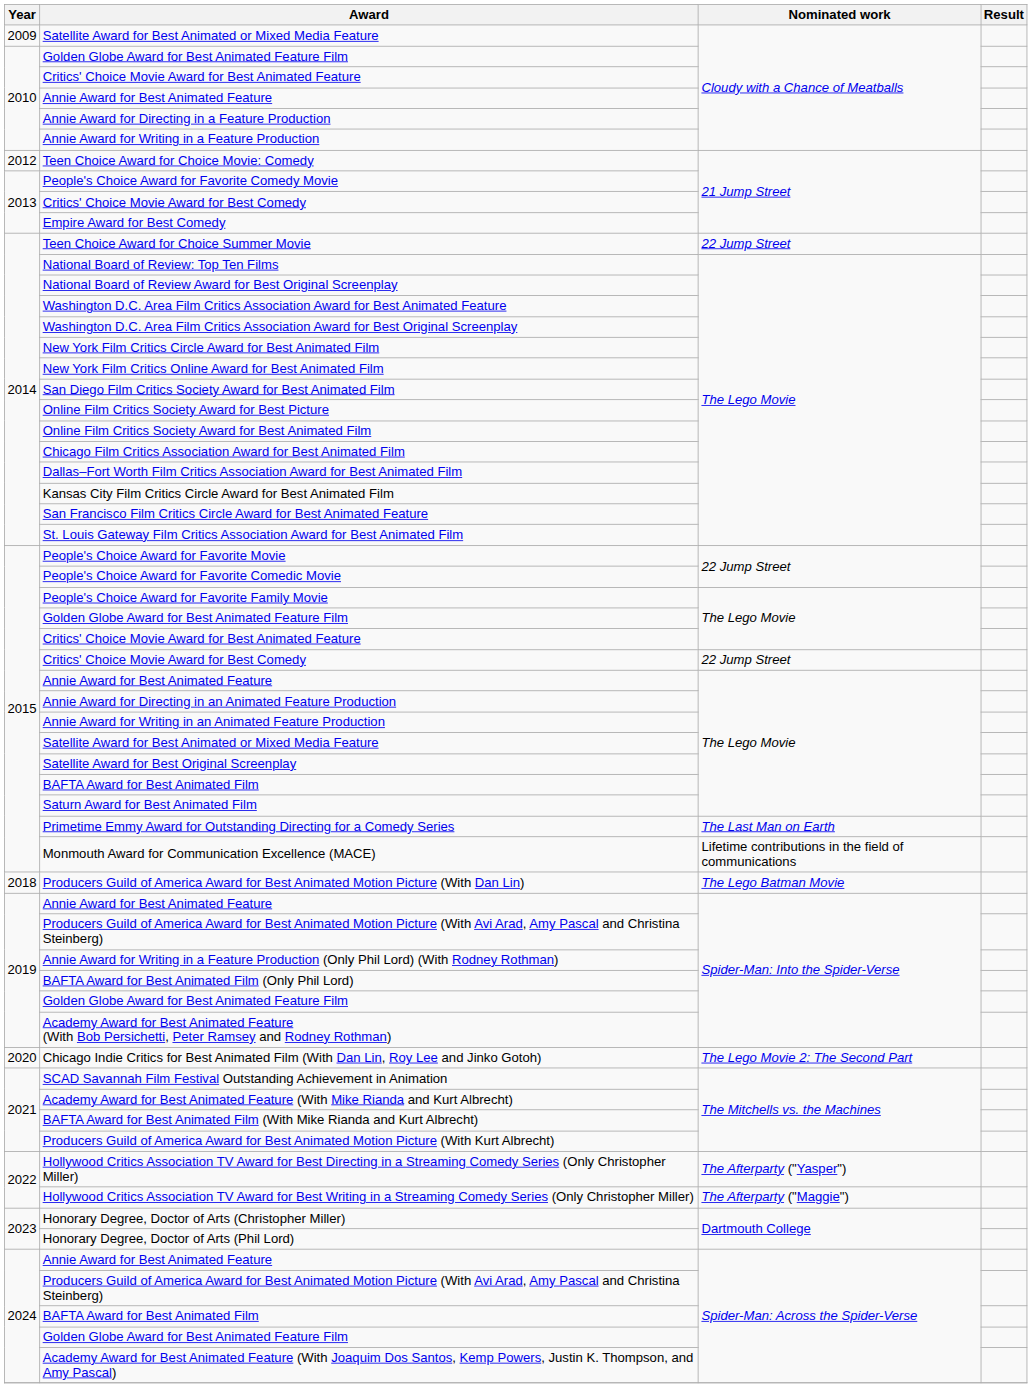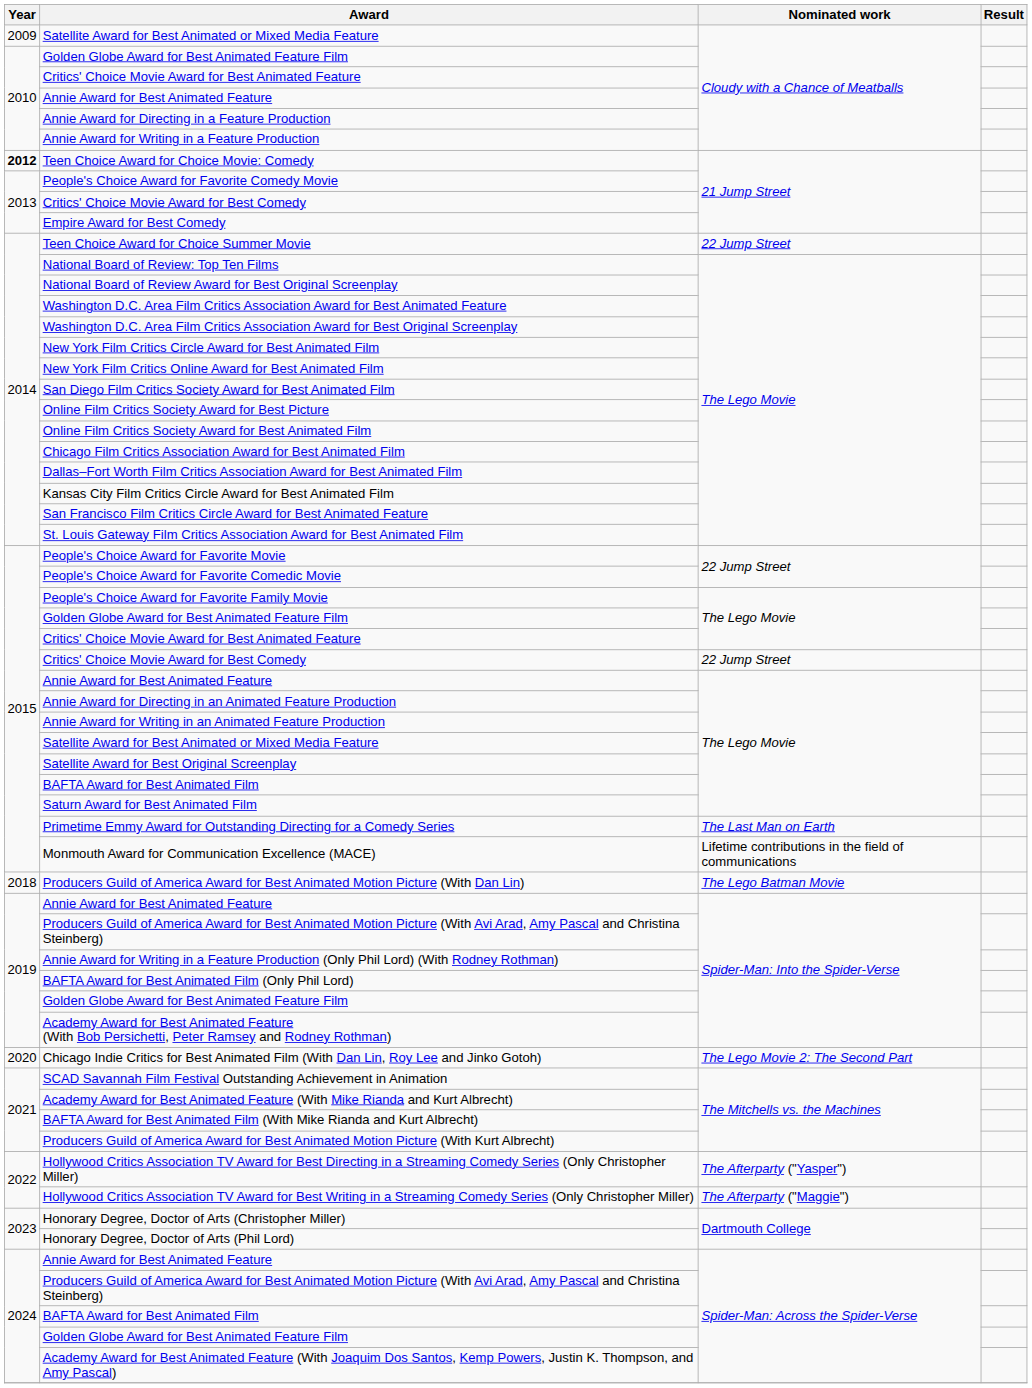Teen Choice Award for Choice Movie: Comedy | Year: normal -> bold
